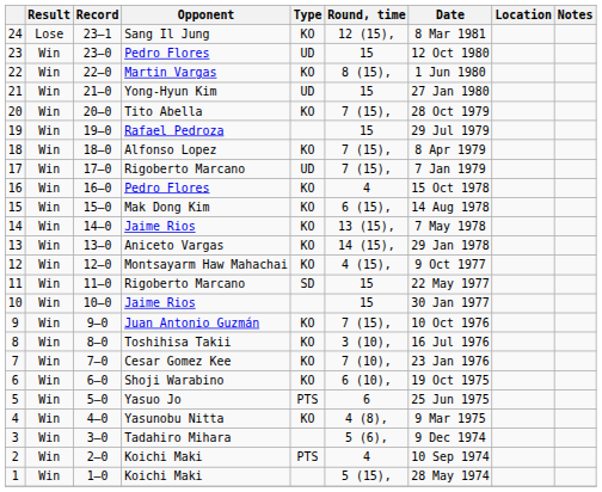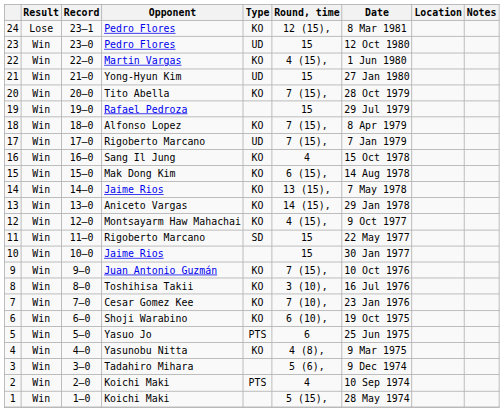24 | Opponent: Sang Il Jung -> Pedro Flores
22 | Round, time: 8 (15), -> 4 (15),
16 | Opponent: Pedro Flores -> Sang Il Jung
